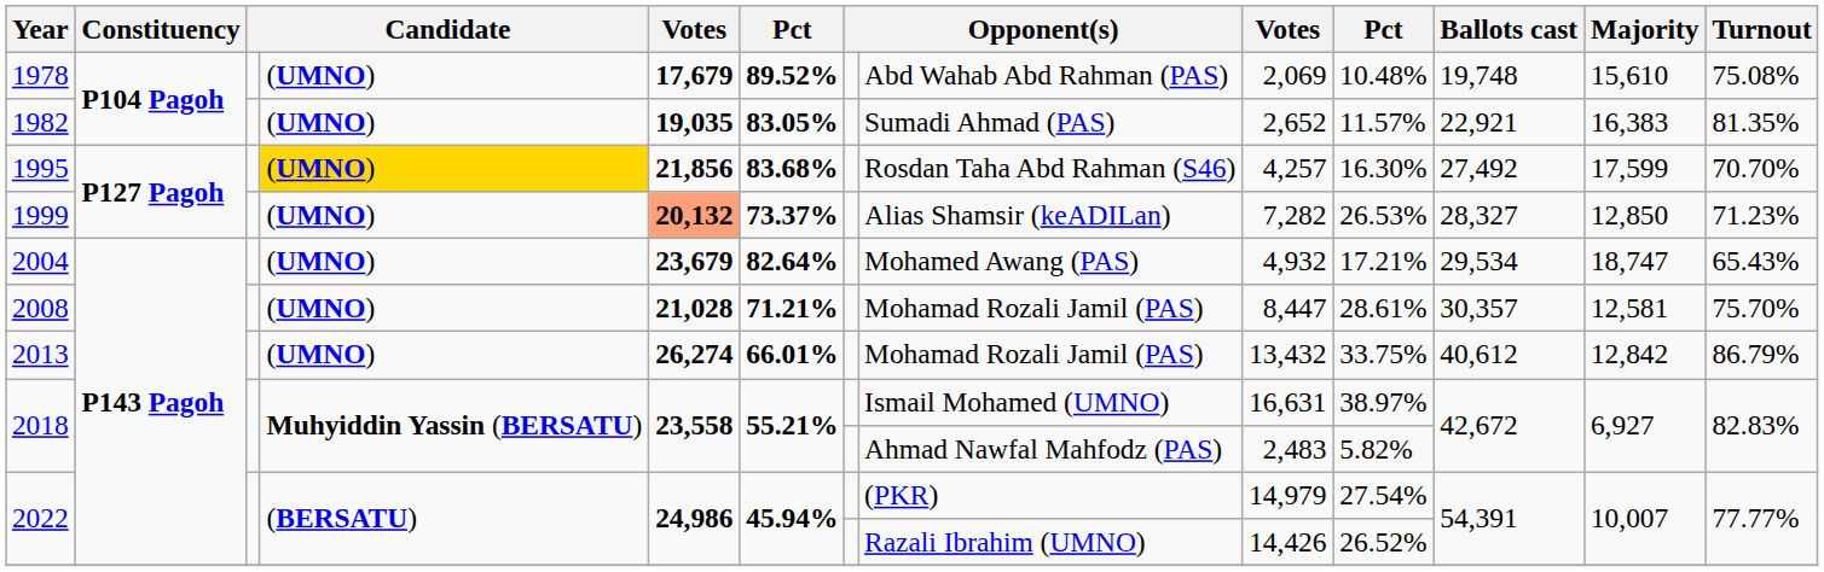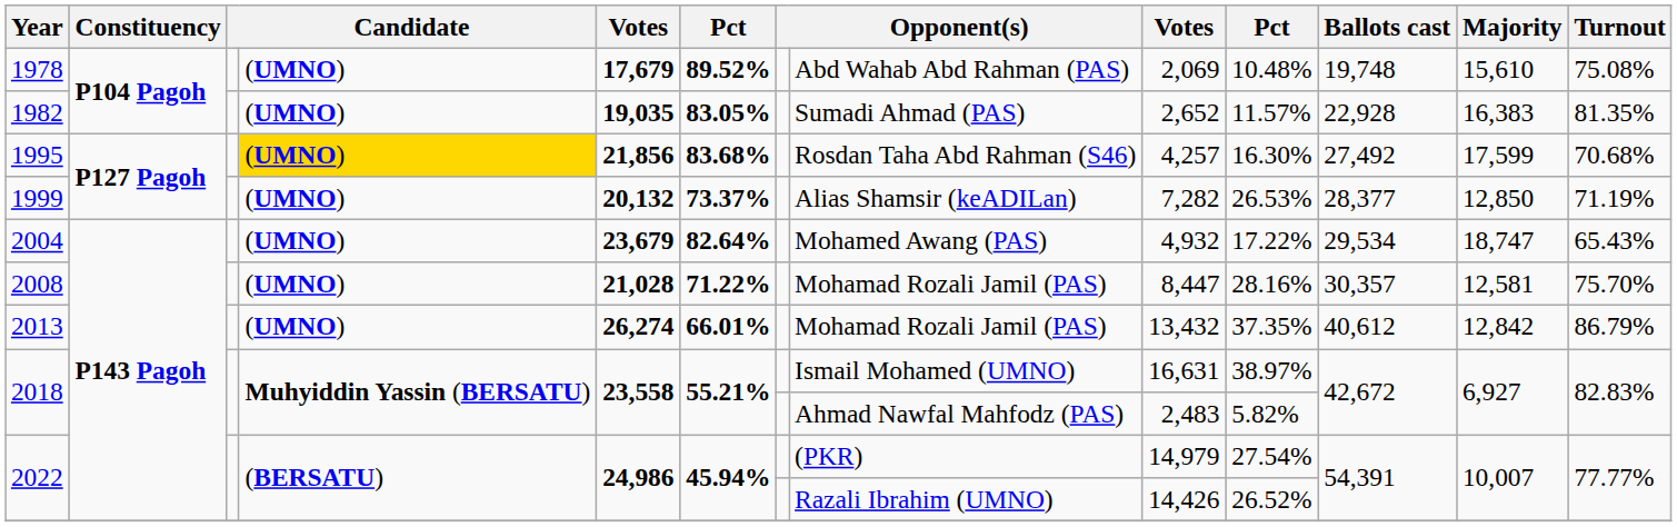1982 | Ballots cast: 22,921 -> 22,928
1995 | Turnout: 70.70% -> 70.68%
1999 | column 5: lightsalmon background -> no background
1999 | Ballots cast: 28,327 -> 28,377
1999 | Turnout: 71.23% -> 71.19%
2004 | column 10: 17.21% -> 17.22%
2008 | column 6: 71.21% -> 71.22%
2008 | column 10: 28.61% -> 28.16%
2013 | column 10: 33.75% -> 37.35%
